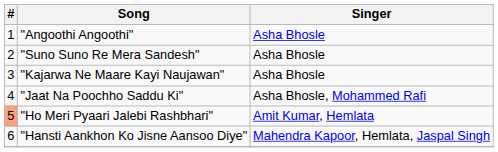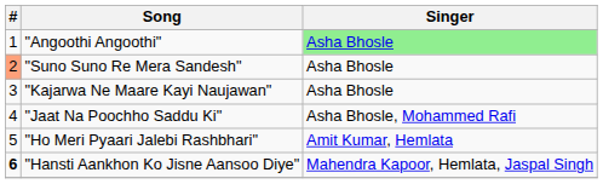"Angoothi Angoothi" | Singer: no background -> lightgreen background
"Suno Suno Re Mera Sandesh" | #: no background -> lightsalmon background
"Ho Meri Pyaari Jalebi Rashbhari" | #: lightsalmon background -> no background
"Hansti Aankhon Ko Jisne Aansoo Diye" | #: normal -> bold
